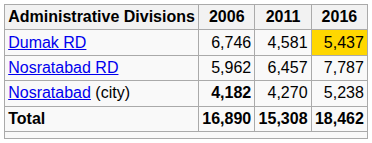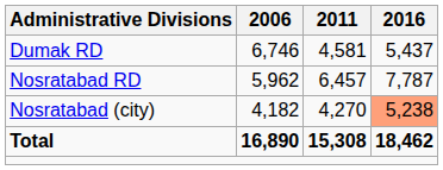Dumak RD | 2016: gold background -> no background
Nosratabad (city) | 2006: bold -> normal
Nosratabad (city) | 2016: no background -> lightsalmon background
